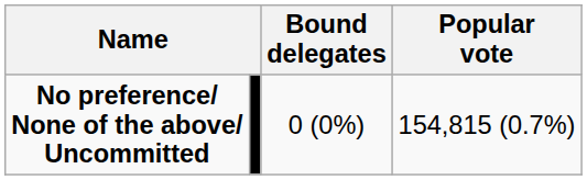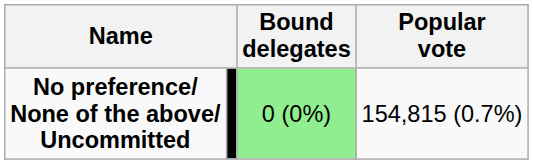No preference/ None of the above/ Uncommitted | Bound delegates: no background -> lightgreen background
